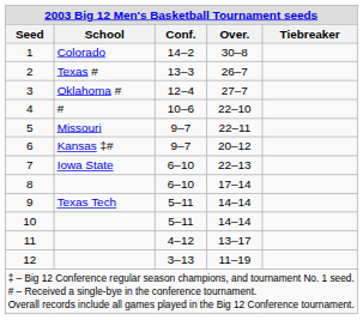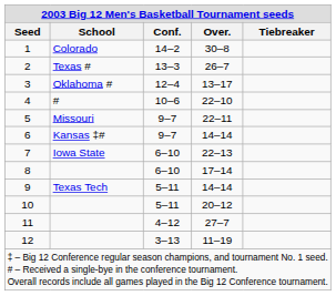3 | Over.: 27–7 -> 13–17
6 | Over.: 20–12 -> 14–14
10 | Over.: 14–14 -> 20–12
11 | Over.: 13–17 -> 27–7
